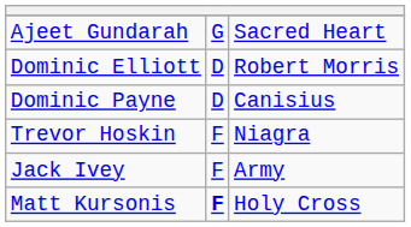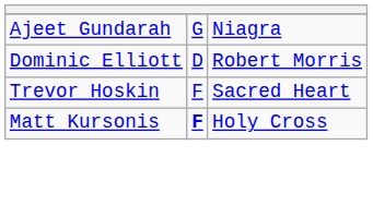Ajeet Gundarah | column 3: Sacred Heart -> Niagra
- row: Dominic Payne | D | Canisius
Trevor Hoskin | column 3: Niagra -> Sacred Heart
- row: Jack Ivey | F | Army
